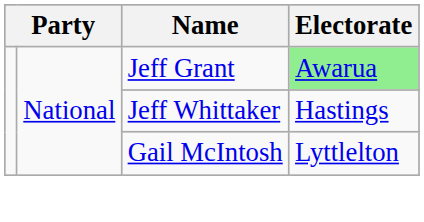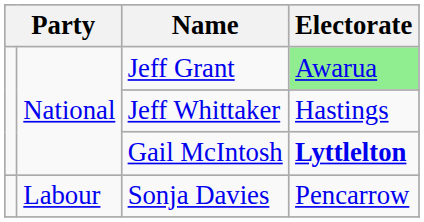Gail McIntosh | Electorate: normal -> bold
+ row: Labour | Sonja Davies | Pencarrow
